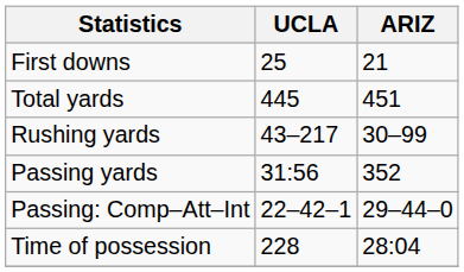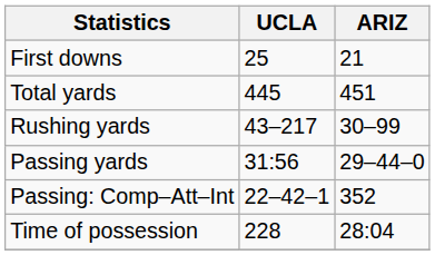Passing yards | ARIZ: 352 -> 29–44–0
Passing: Comp–Att–Int | ARIZ: 29–44–0 -> 352
